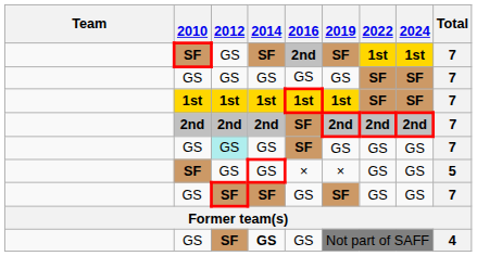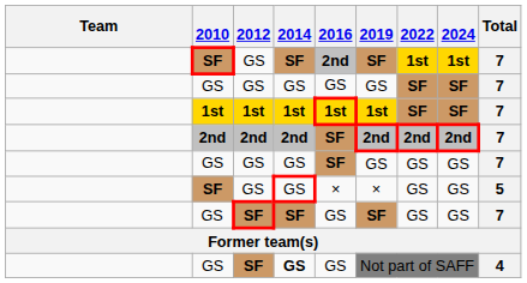row 6 | 2012: paleturquoise background -> no background
